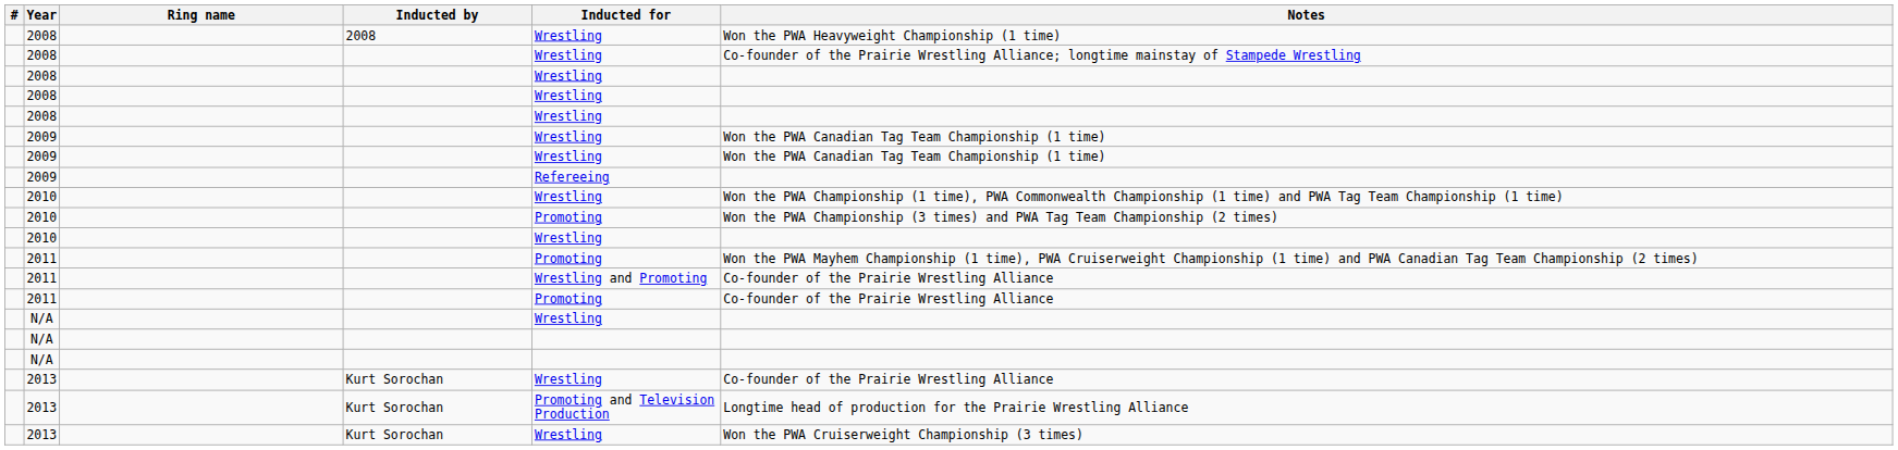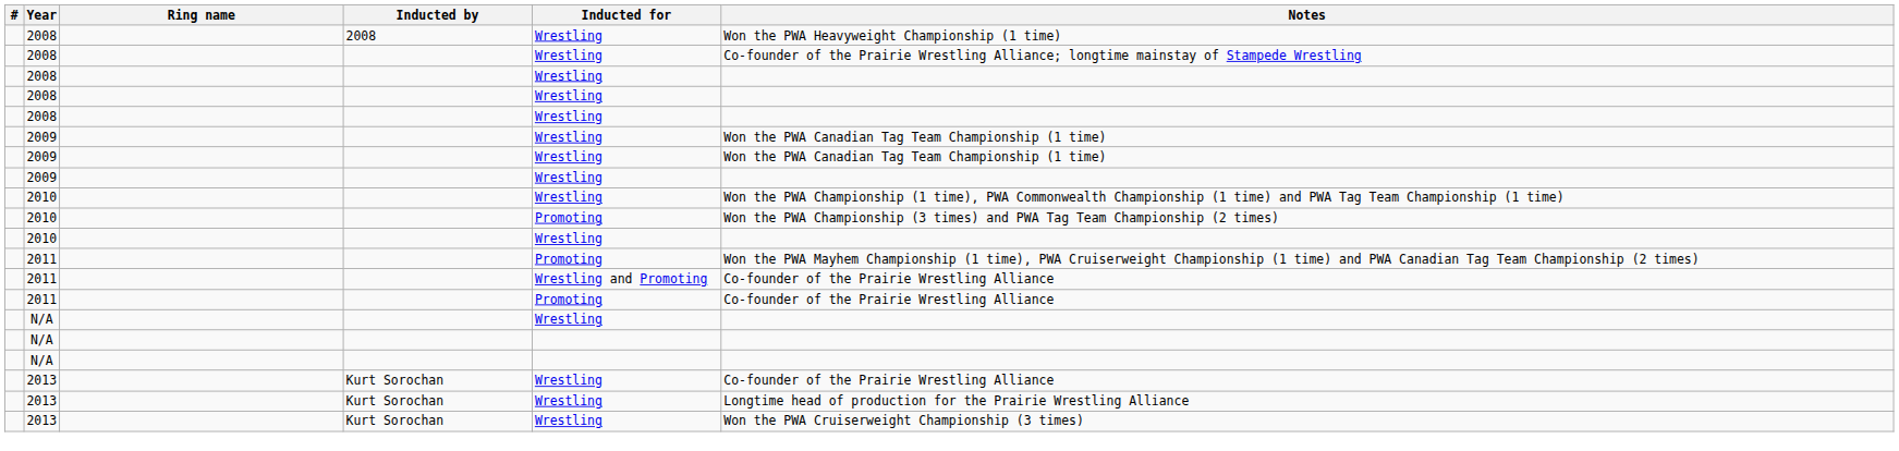row 9 | Inducted for: Refereeing -> Wrestling
row 20 | Inducted for: Promoting and Television Production -> Wrestling
